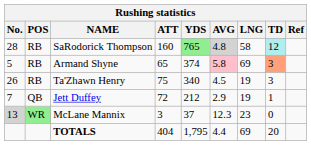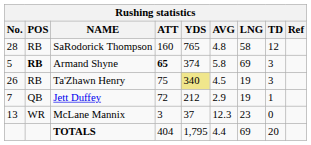SaRodorick Thompson | YDS: lightgreen background -> no background
SaRodorick Thompson | AVG: lightgrey background -> no background
SaRodorick Thompson | TD: paleturquoise background -> no background
Armand Shyne | POS: normal -> bold
Armand Shyne | ATT: normal -> bold
Armand Shyne | AVG: pink background -> no background
Armand Shyne | TD: lightsalmon background -> no background
Ta'Zhawn Henry | YDS: no background -> khaki background
McLane Mannix | No.: lightgrey background -> no background
McLane Mannix | POS: lightgreen background -> no background
